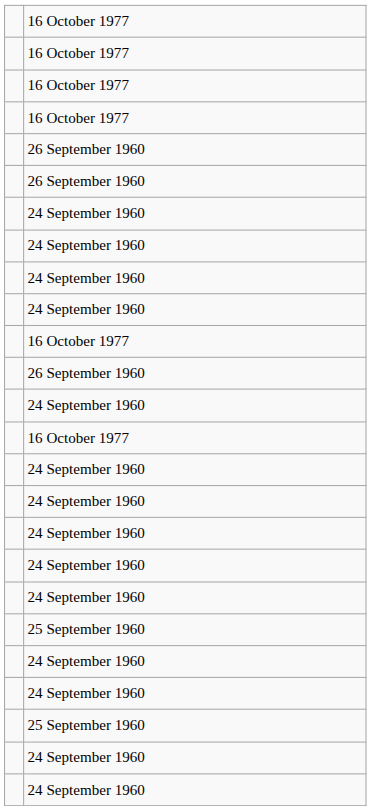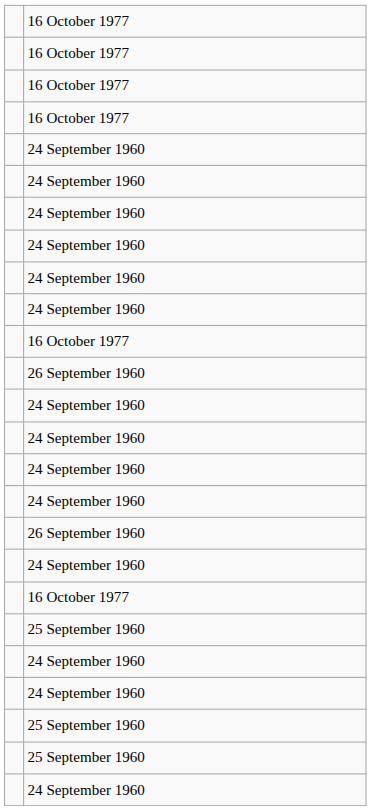row 5 | column 2: 26 September 1960 -> 24 September 1960
row 6 | column 2: 26 September 1960 -> 24 September 1960
row 14 | column 2: 16 October 1977 -> 24 September 1960
row 17 | column 2: 24 September 1960 -> 26 September 1960
row 19 | column 2: 24 September 1960 -> 16 October 1977
row 24 | column 2: 24 September 1960 -> 25 September 1960
